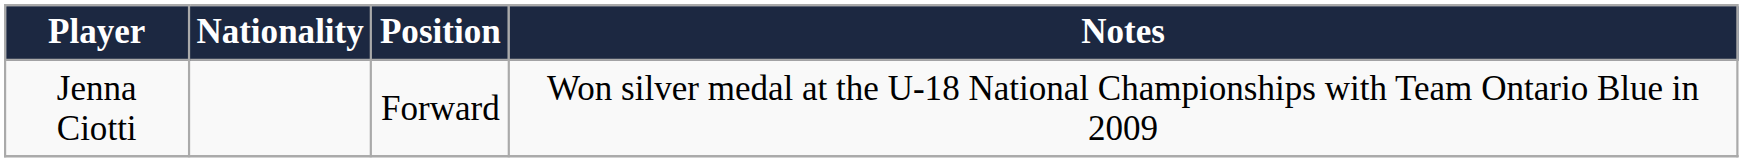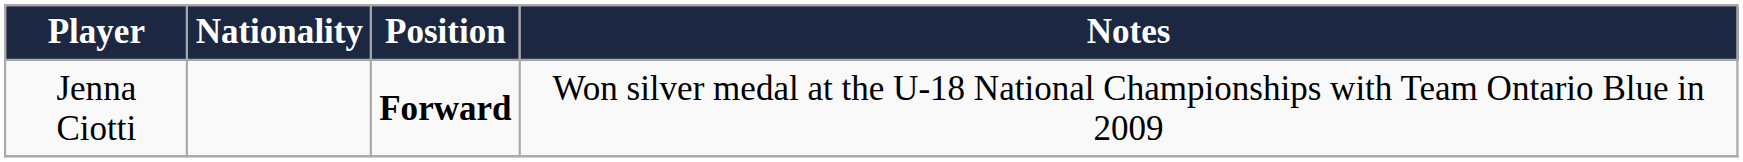Jenna Ciotti | Position: normal -> bold
